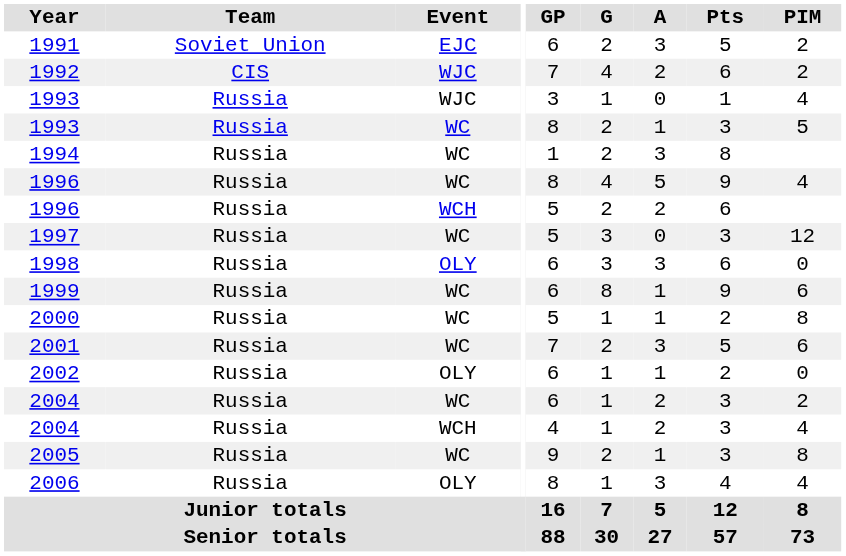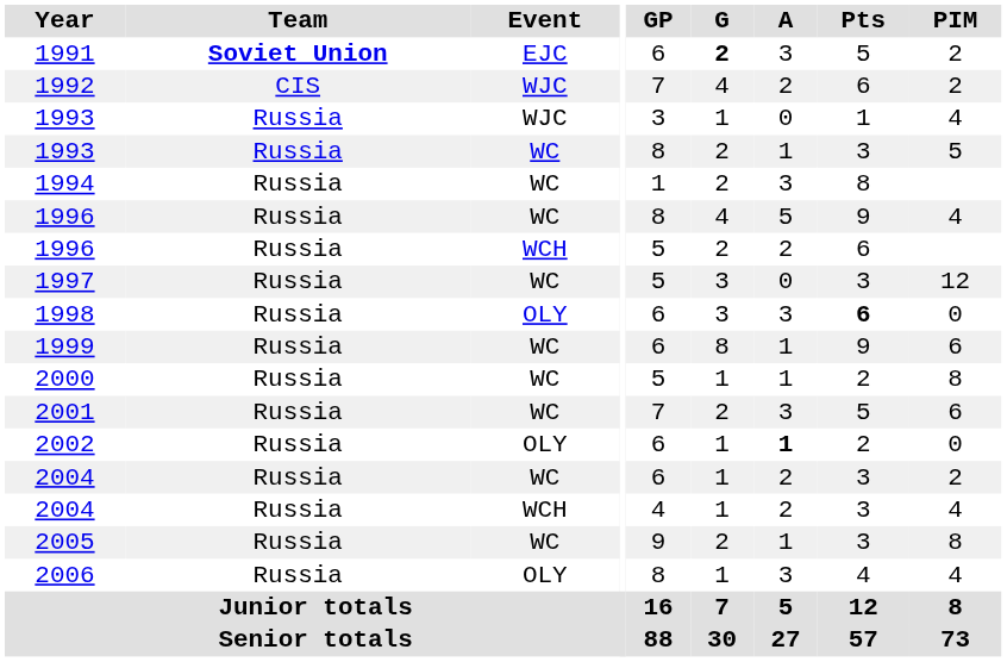1991 | Team: normal -> bold
1991 | G: normal -> bold
1998 | Pts: normal -> bold
2002 | A: normal -> bold
